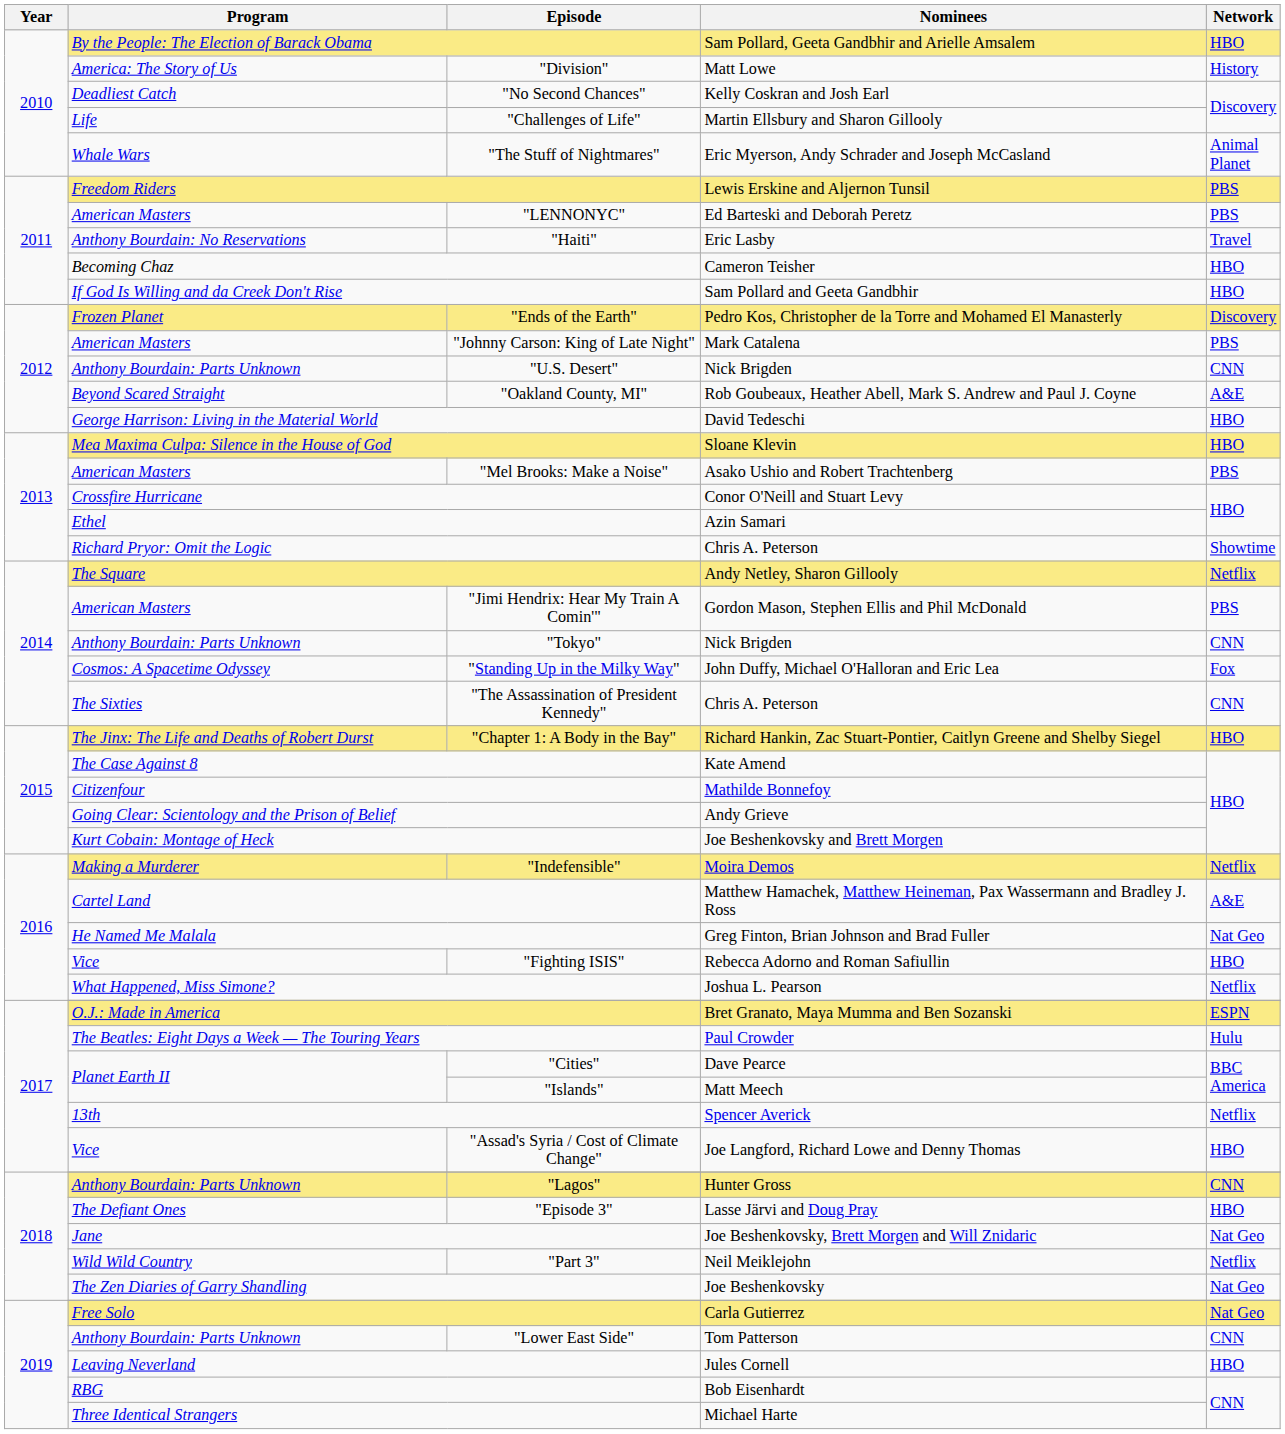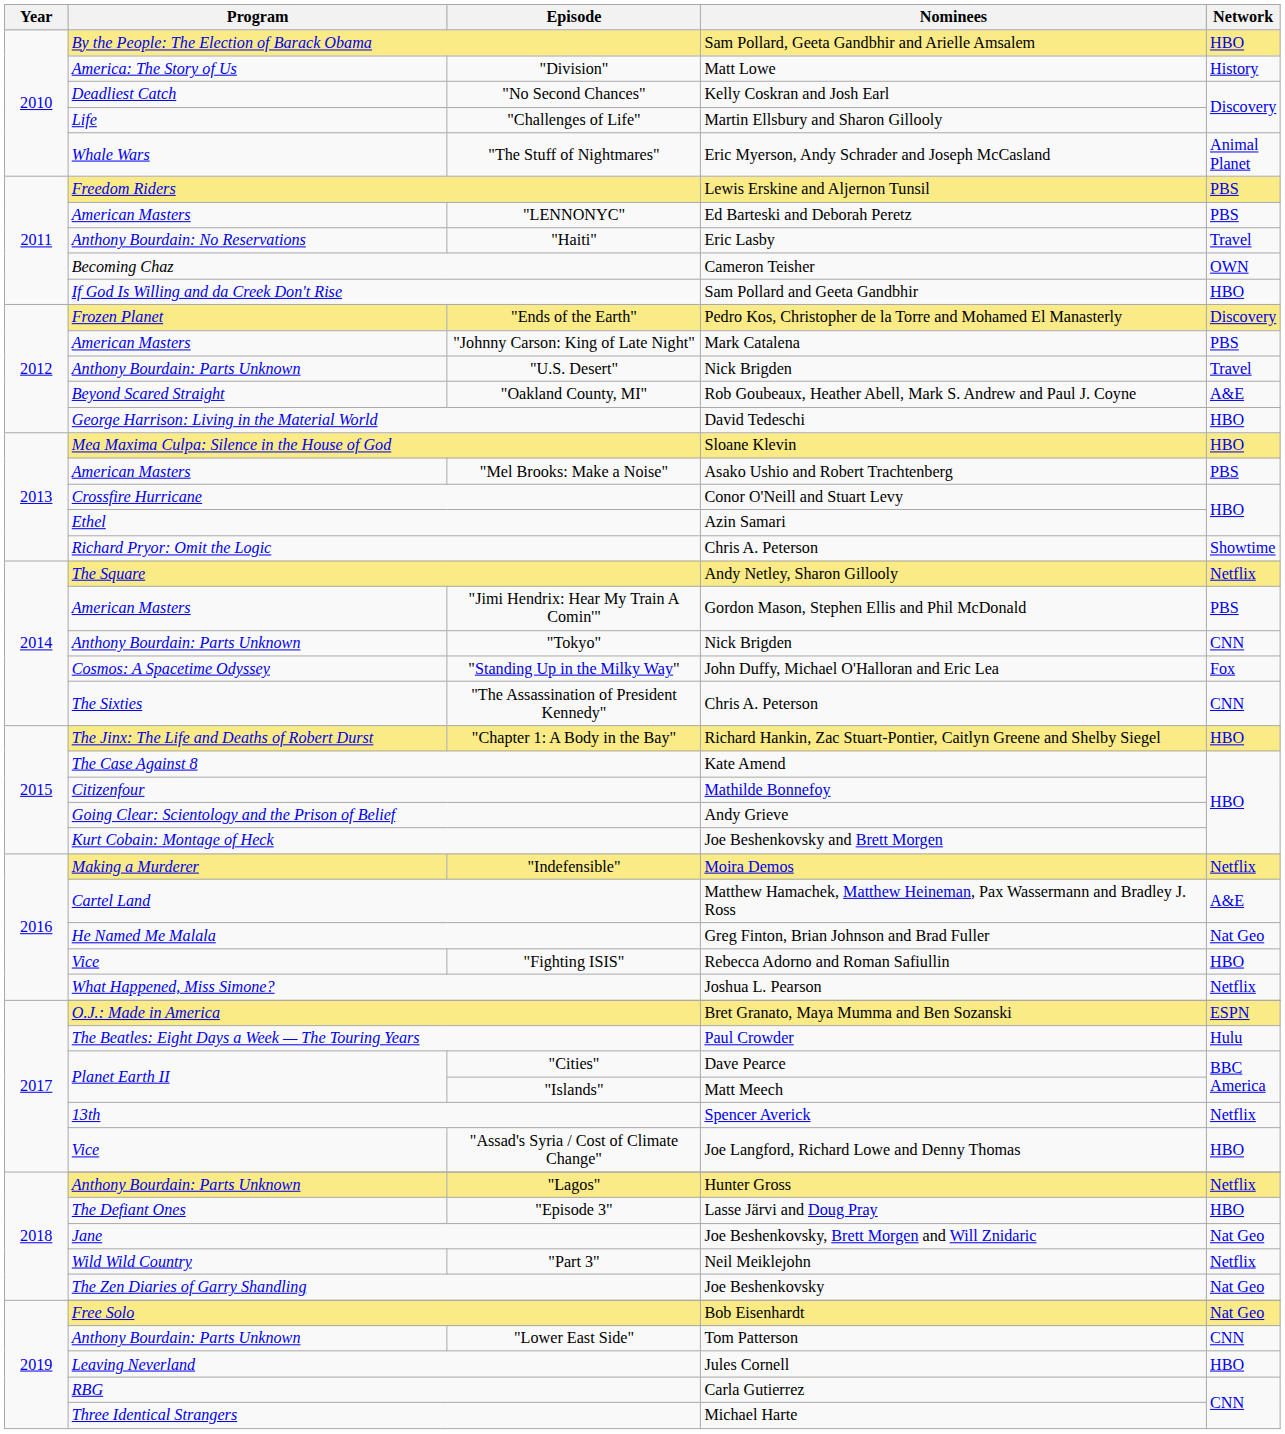Becoming Chaz | Network: HBO -> OWN
"U.S. Desert" | Network: CNN -> Travel
"Lagos" | Network: CNN -> Netflix
Free Solo | Nominees: Carla Gutierrez -> Bob Eisenhardt
RBG | Nominees: Bob Eisenhardt -> Carla Gutierrez
